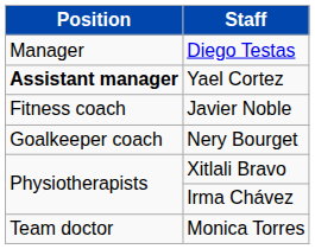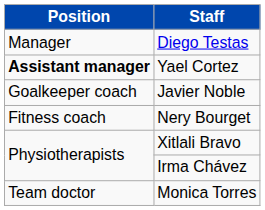Javier Noble | Position: Fitness coach -> Goalkeeper coach
Nery Bourget | Position: Goalkeeper coach -> Fitness coach
